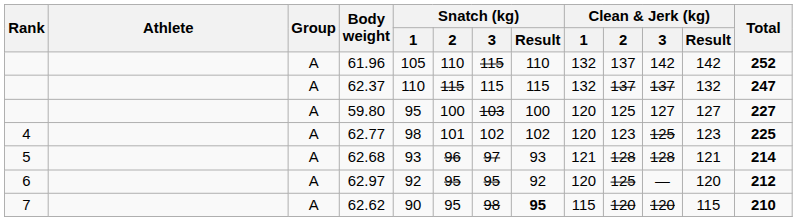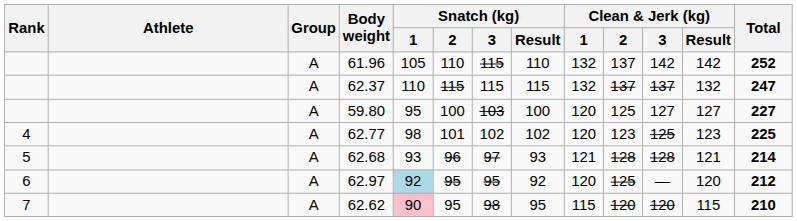62.97 | Snatch (kg) / 1: no background -> lightblue background
62.62 | Snatch (kg) / 1: no background -> pink background
62.62 | Snatch (kg) / Result: bold -> normal
